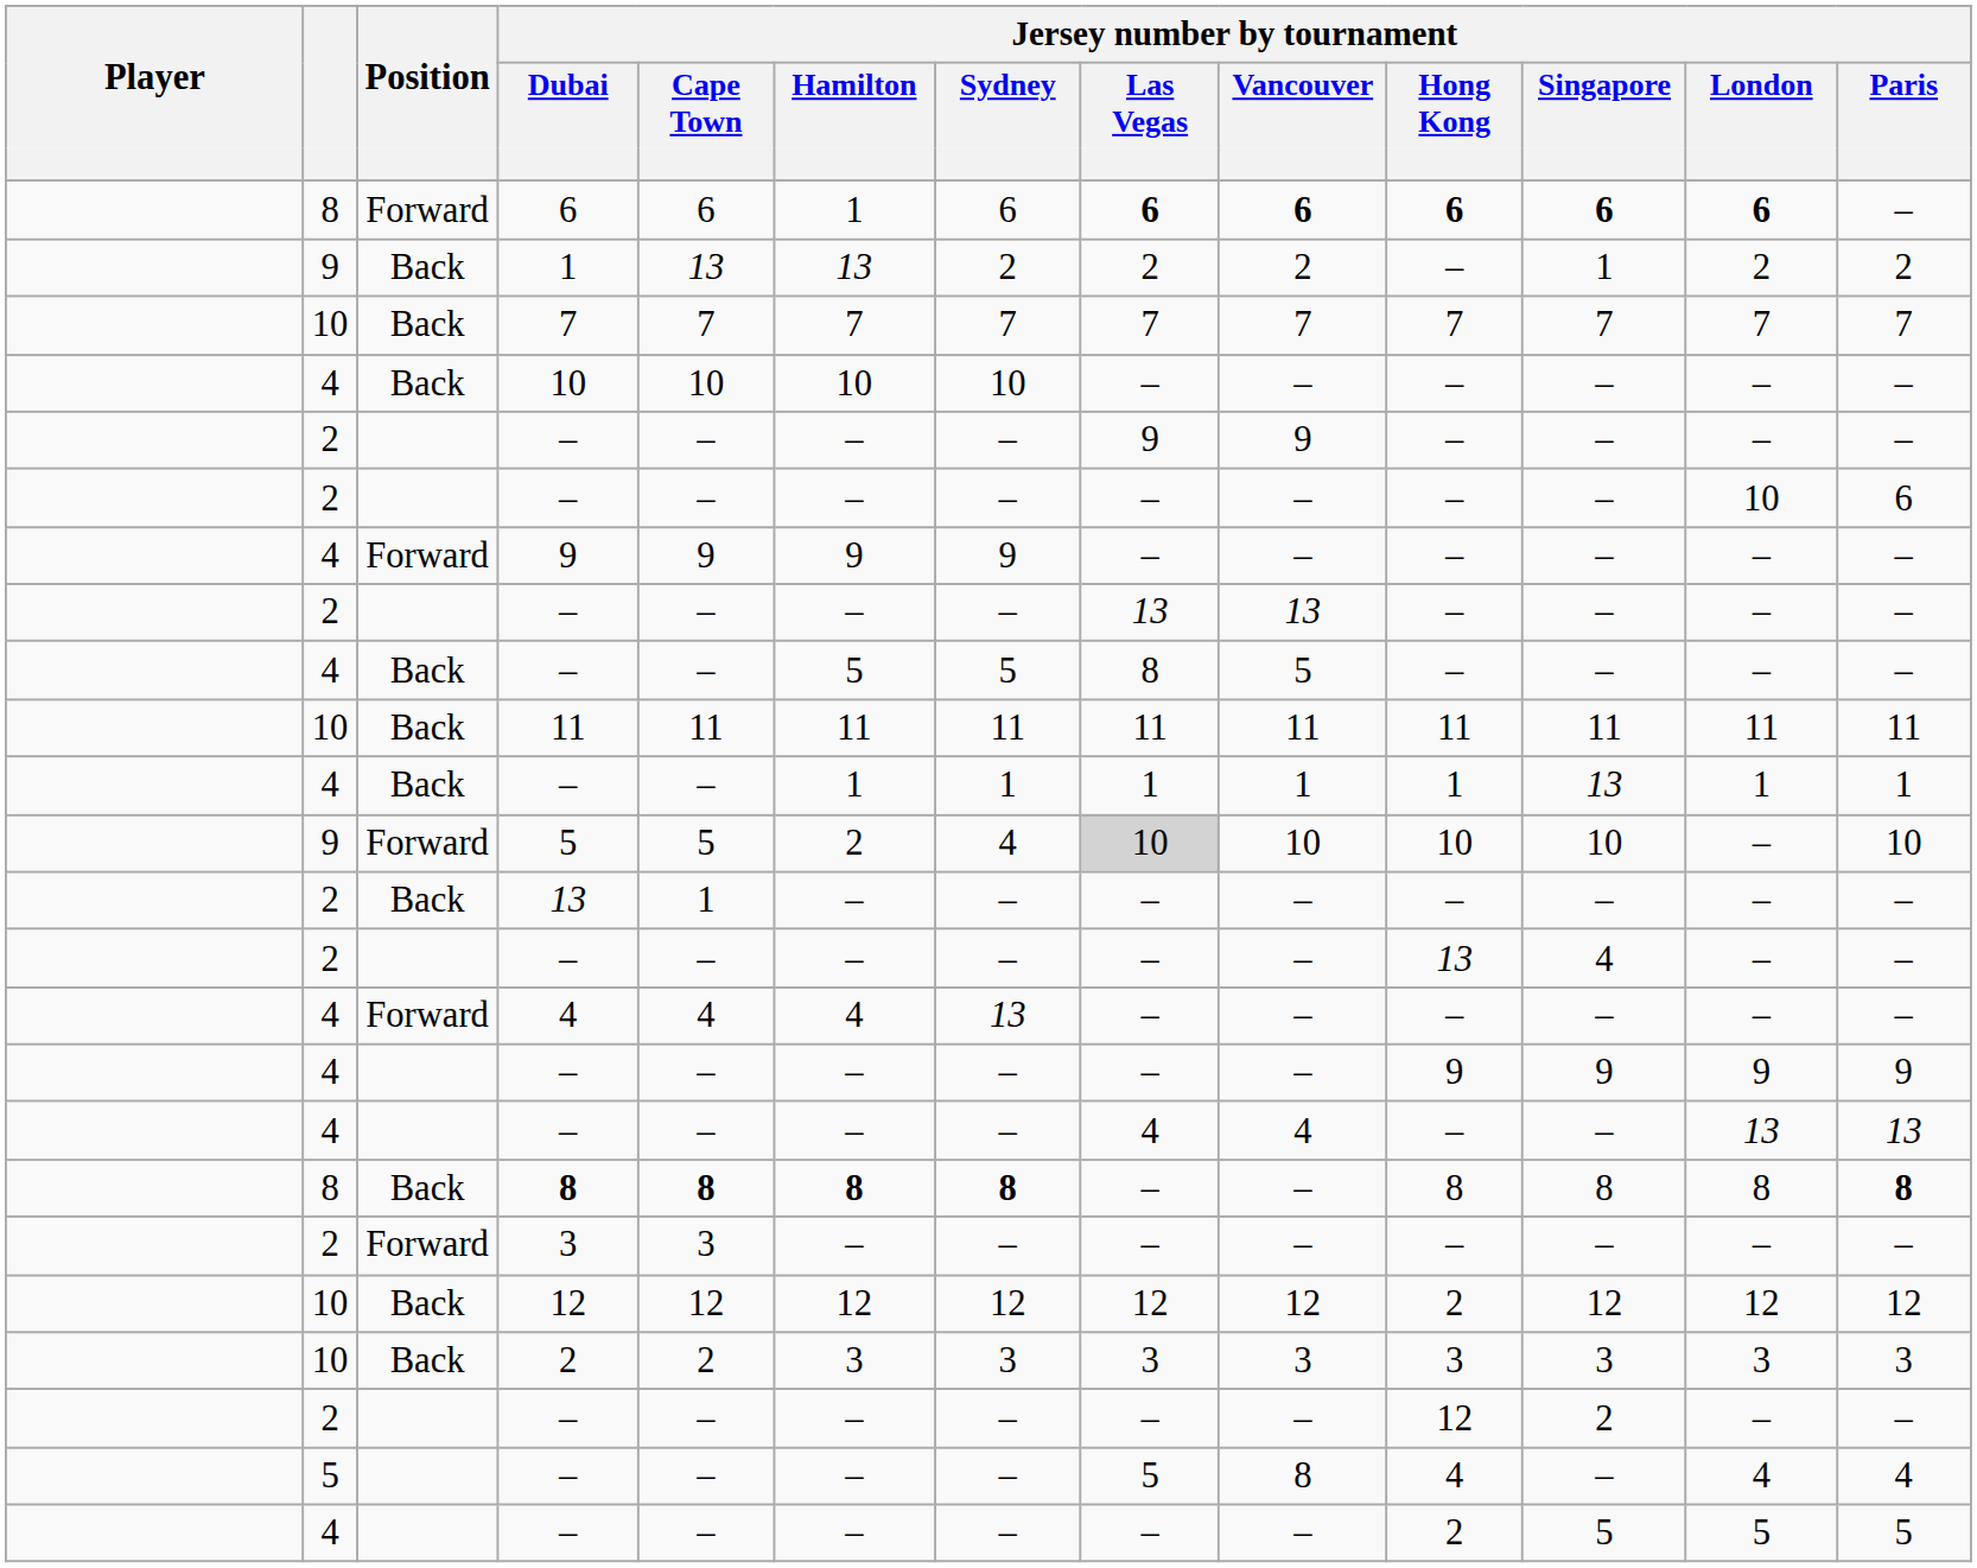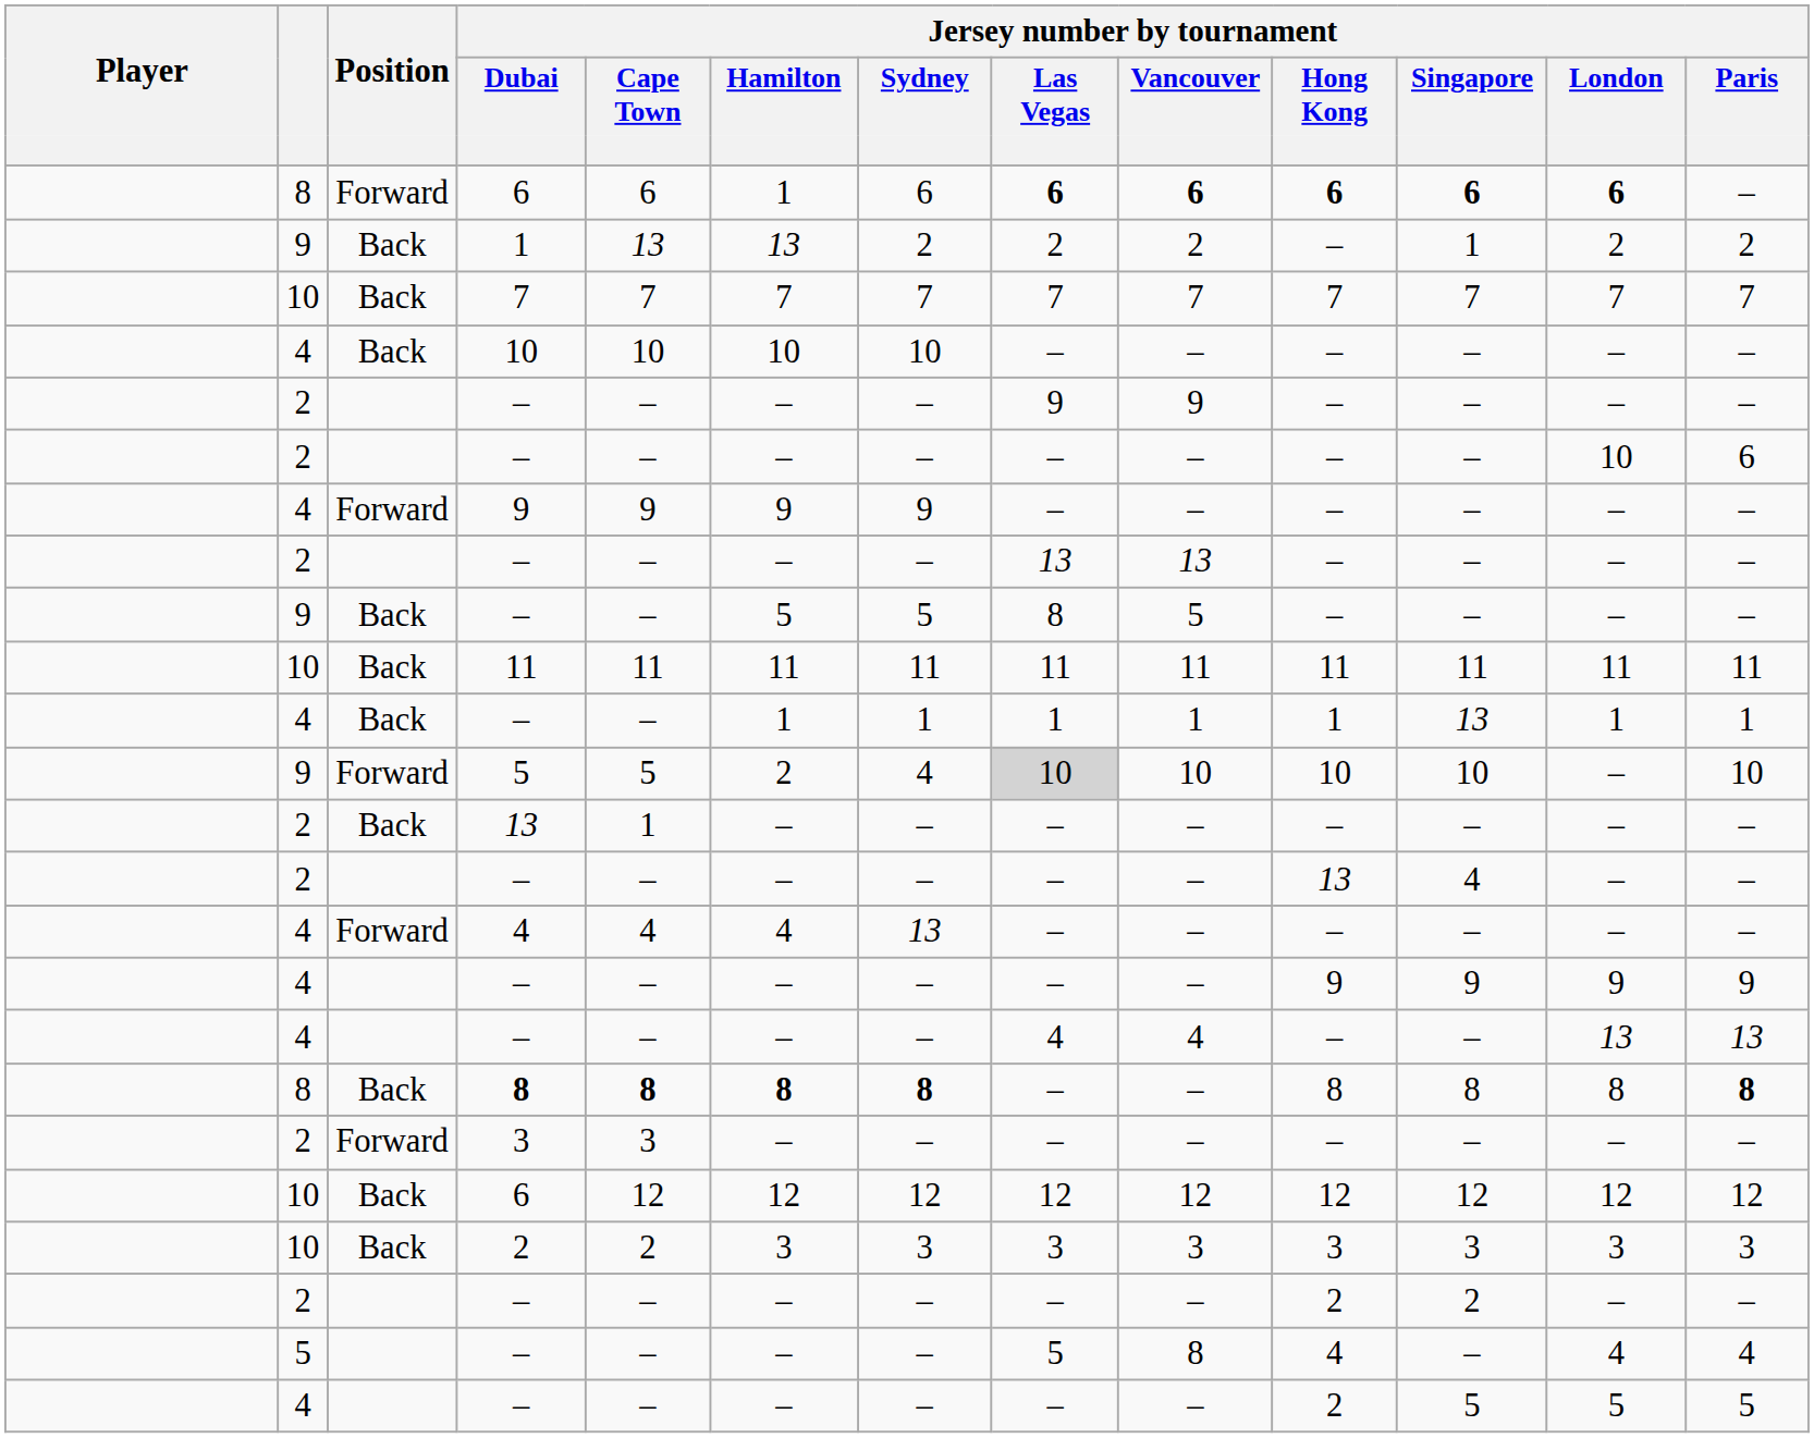row 12 | column 2: 4 -> 9
row 23 | Jersey number by tournament / Dubai: 12 -> 6
row 23 | Jersey number by tournament / Hong Kong: 2 -> 12
row 25 | Jersey number by tournament / Hong Kong: 12 -> 2
